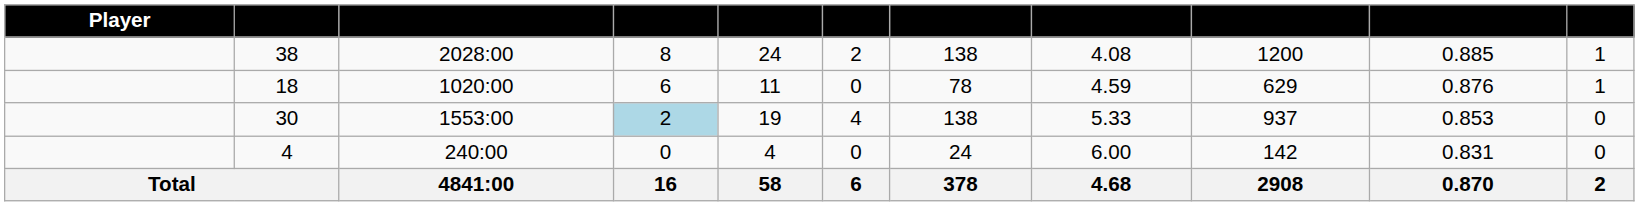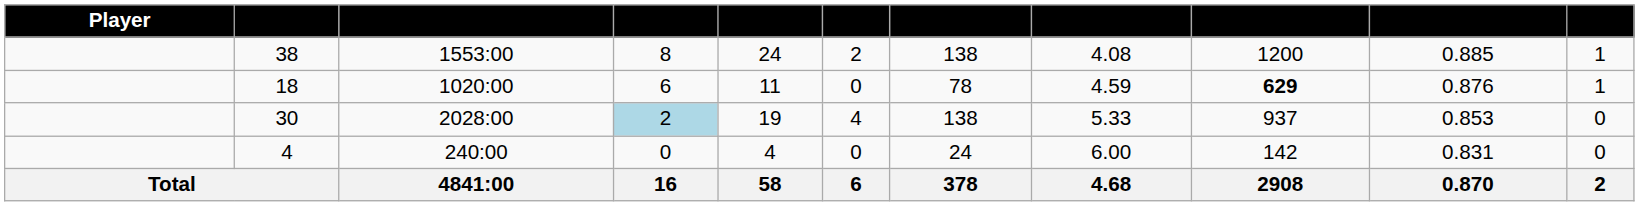38 | column 3: 2028:00 -> 1553:00
18 | column 9: normal -> bold
30 | column 3: 1553:00 -> 2028:00
